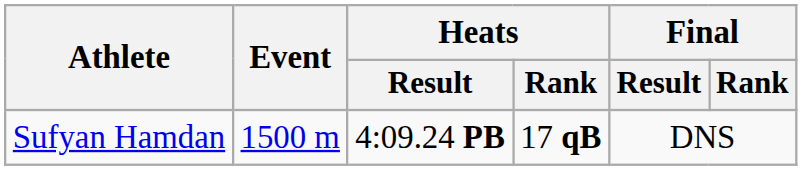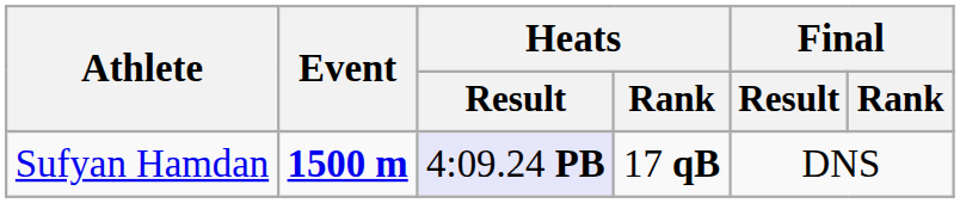Sufyan Hamdan | Event: normal -> bold
Sufyan Hamdan | Heats / Result: no background -> lavender background
